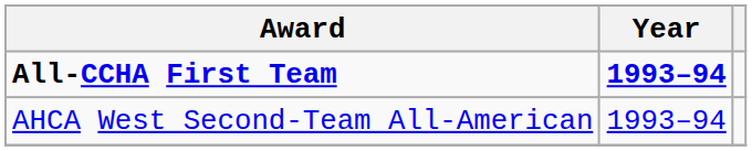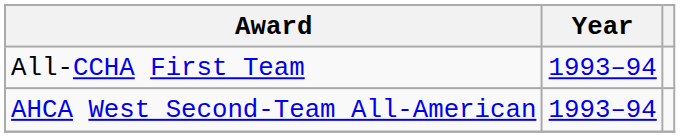row 2 | Award: bold -> normal
row 2 | Year: bold -> normal
